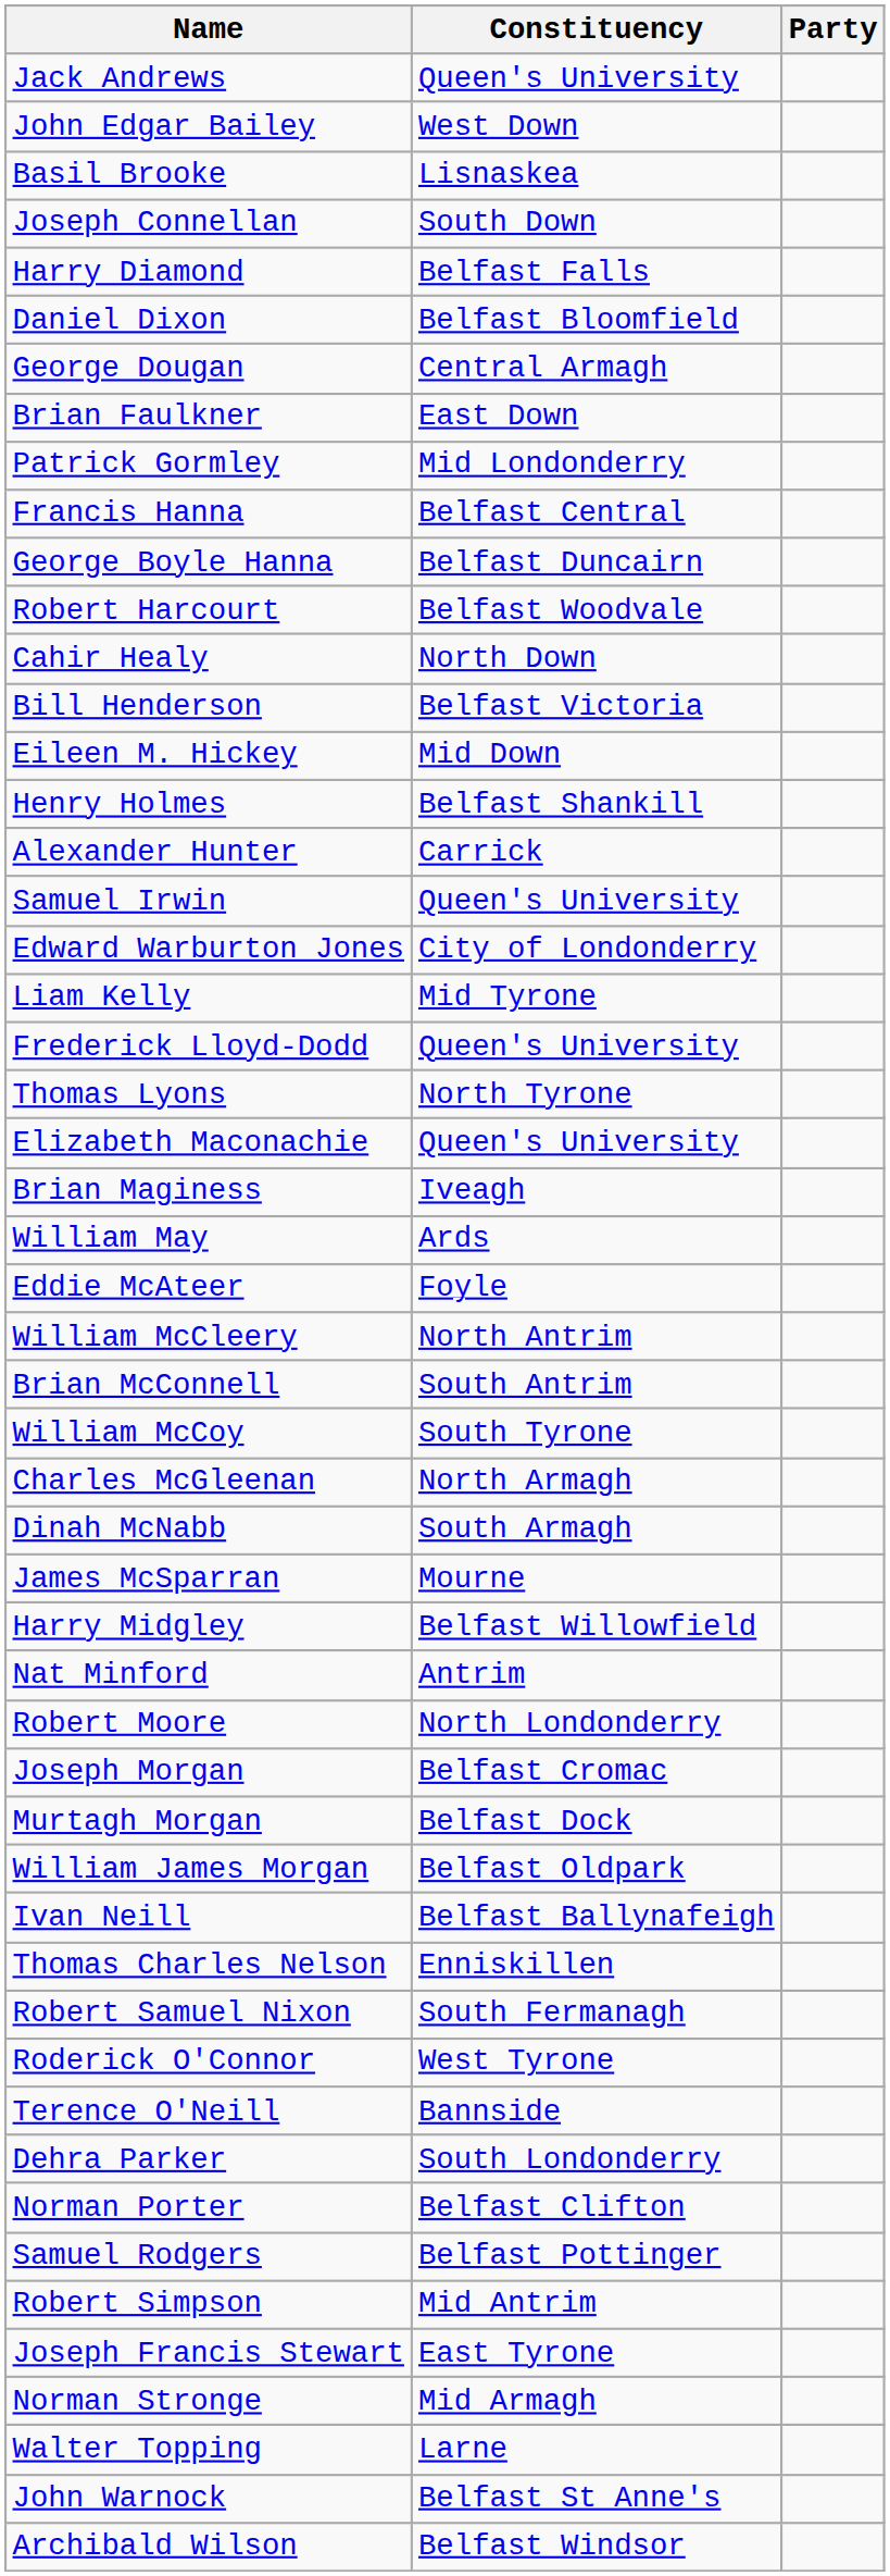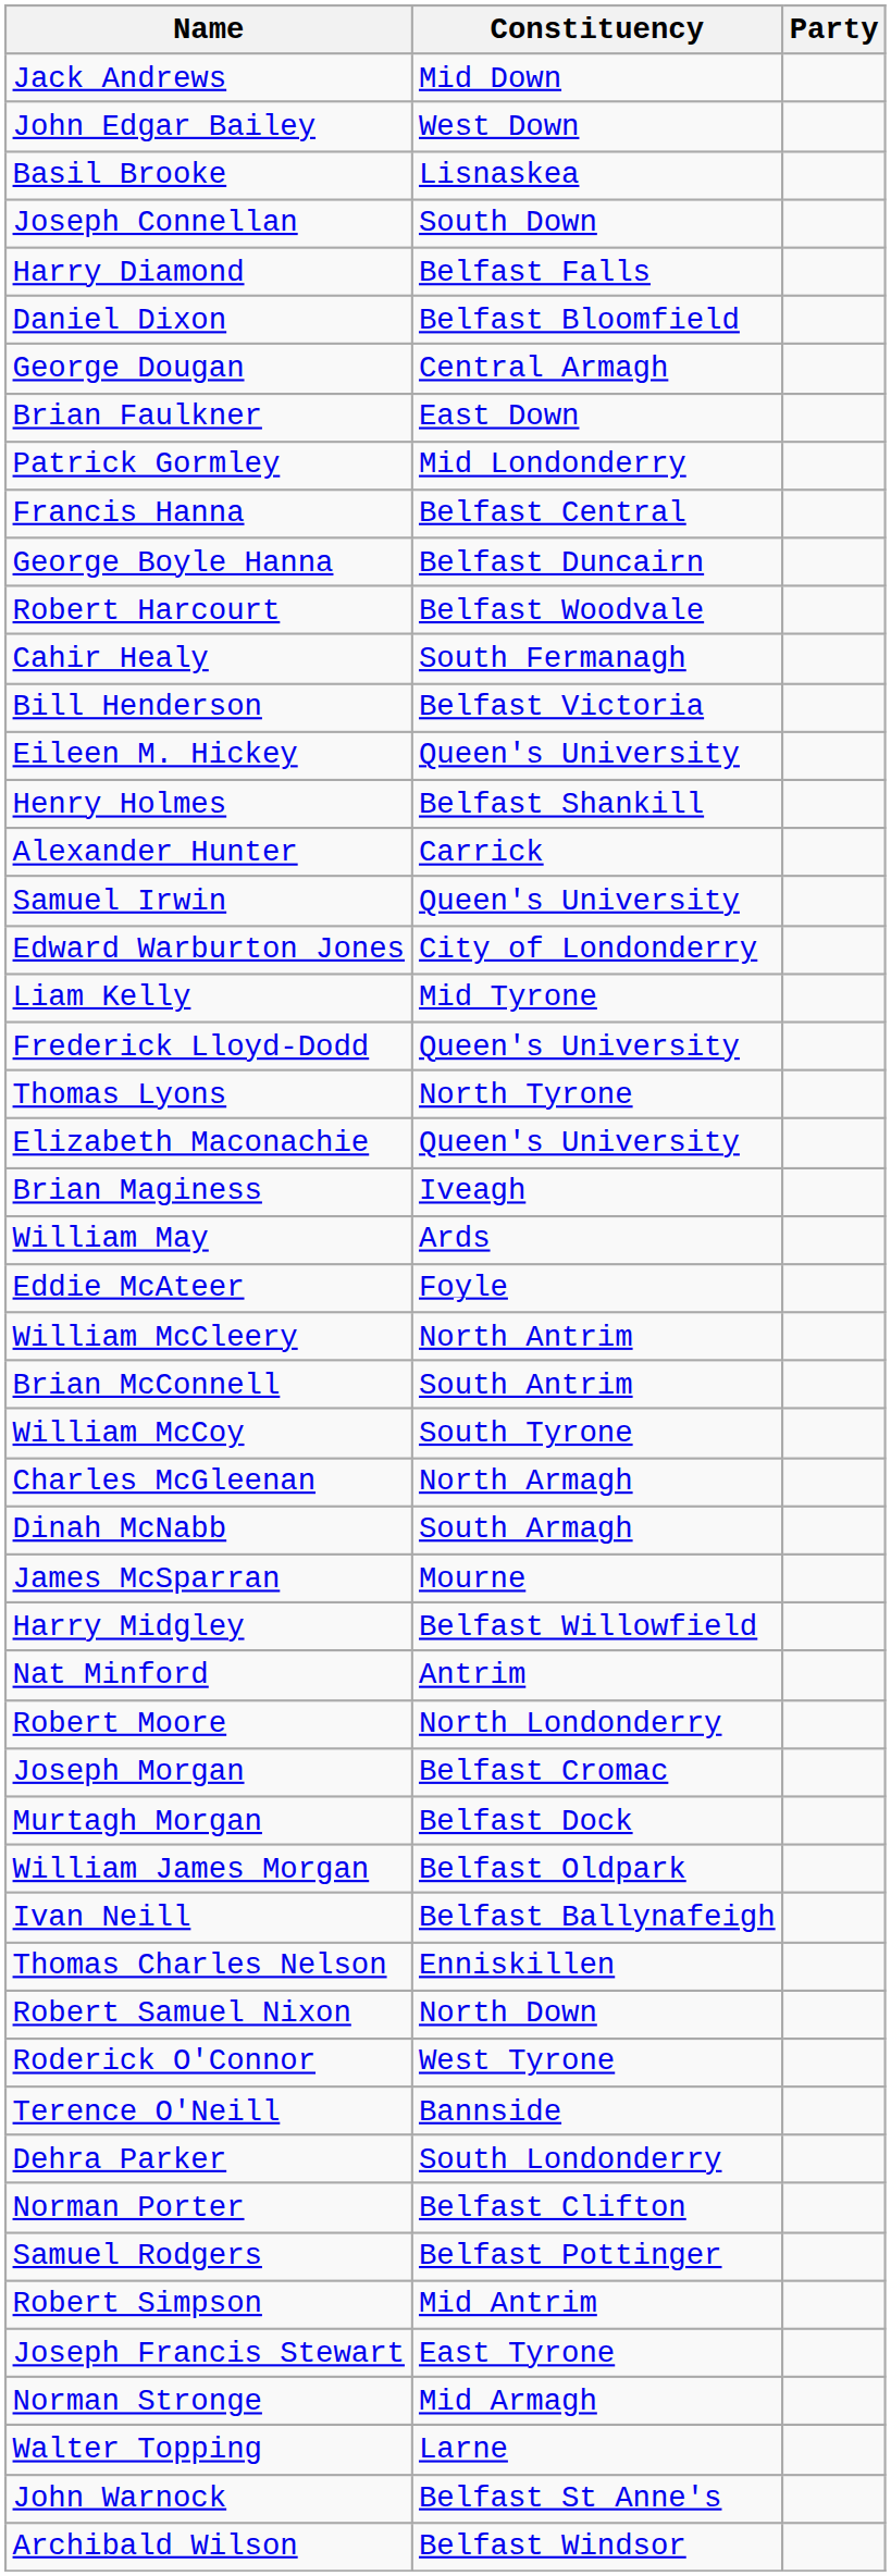Jack Andrews | Constituency: Queen's University -> Mid Down
Cahir Healy | Constituency: North Down -> South Fermanagh
Eileen M. Hickey | Constituency: Mid Down -> Queen's University
Robert Samuel Nixon | Constituency: South Fermanagh -> North Down
